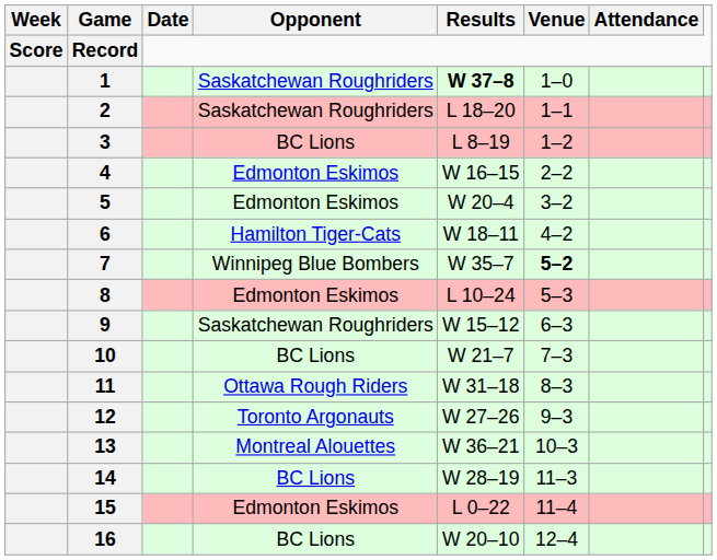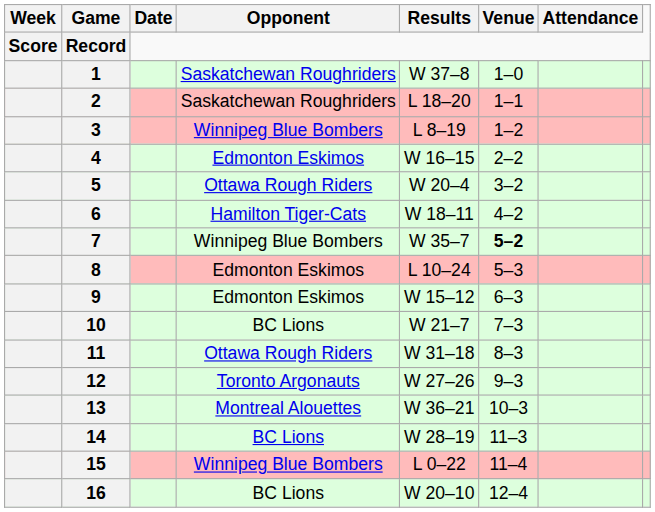1 | Results: bold -> normal
3 | Opponent: BC Lions -> Winnipeg Blue Bombers
5 | Opponent: Edmonton Eskimos -> Ottawa Rough Riders
9 | Opponent: Saskatchewan Roughriders -> Edmonton Eskimos
15 | Opponent: Edmonton Eskimos -> Winnipeg Blue Bombers
